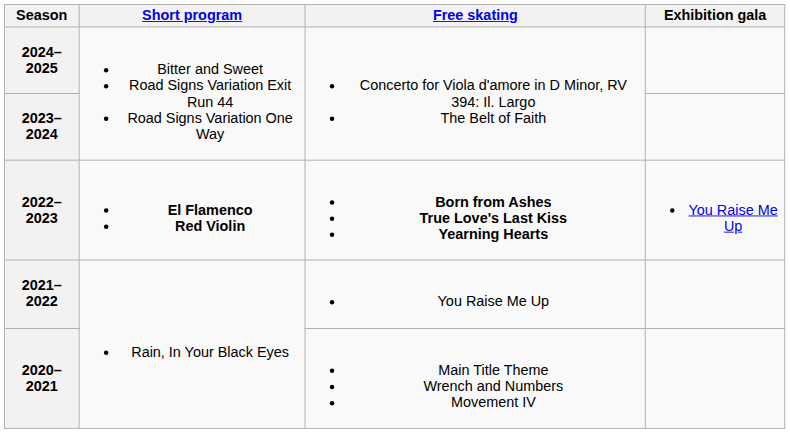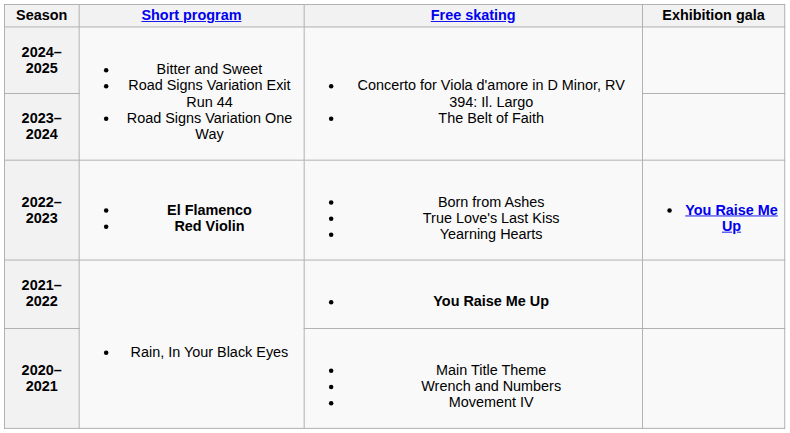2022–2023 | Free skating: bold -> normal
2022–2023 | Exhibition gala: normal -> bold
2021–2022 | Free skating: normal -> bold
